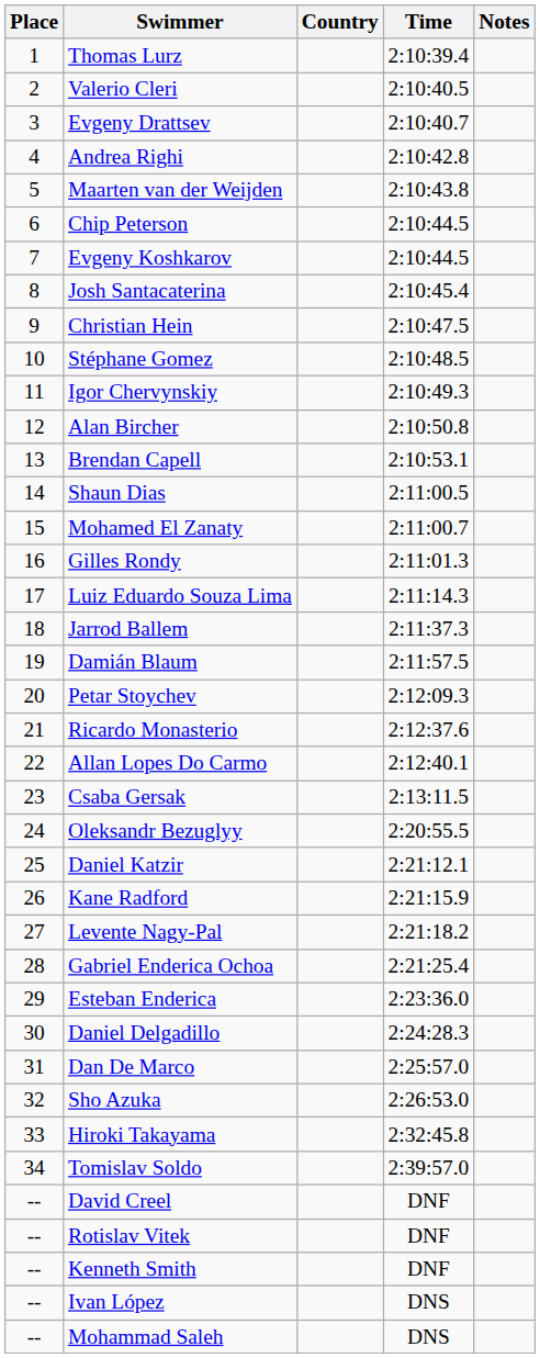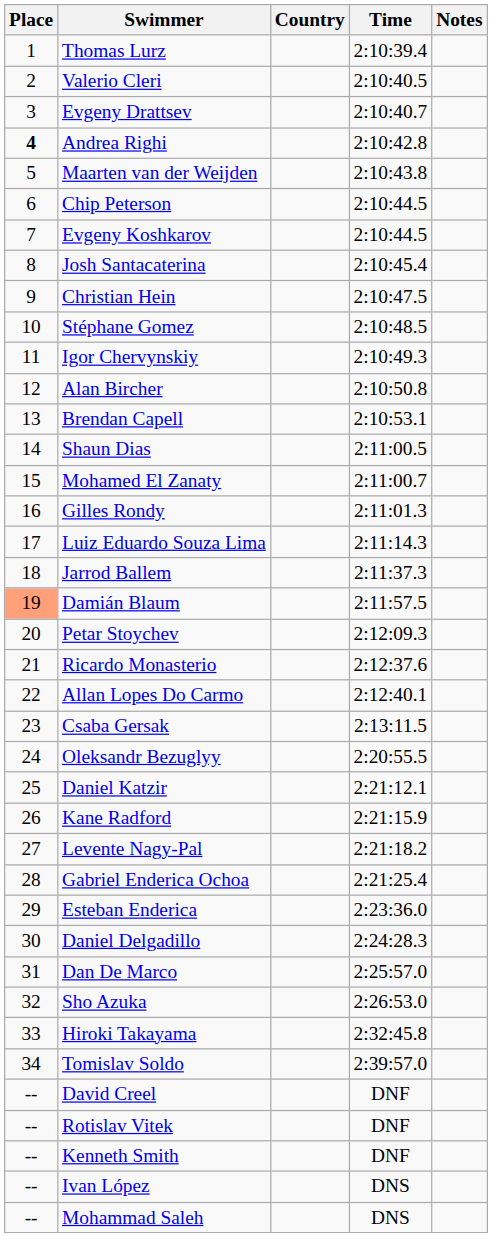Andrea Righi | Place: normal -> bold
Damián Blaum | Place: no background -> lightsalmon background
